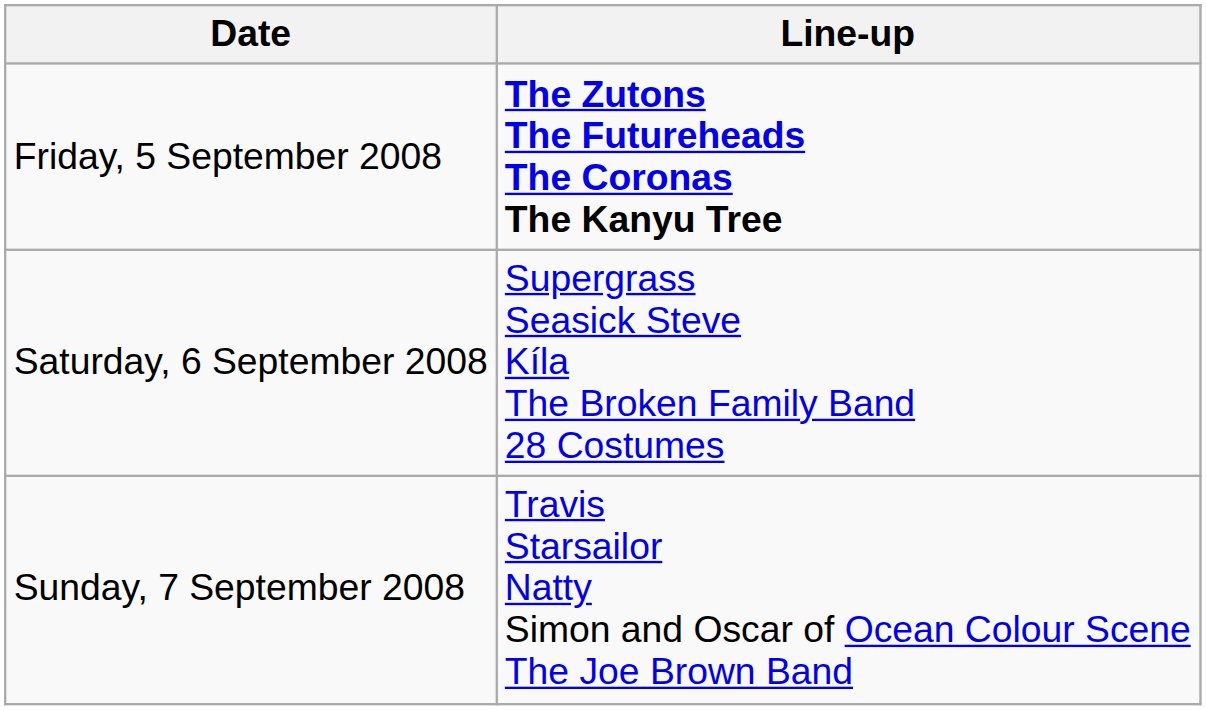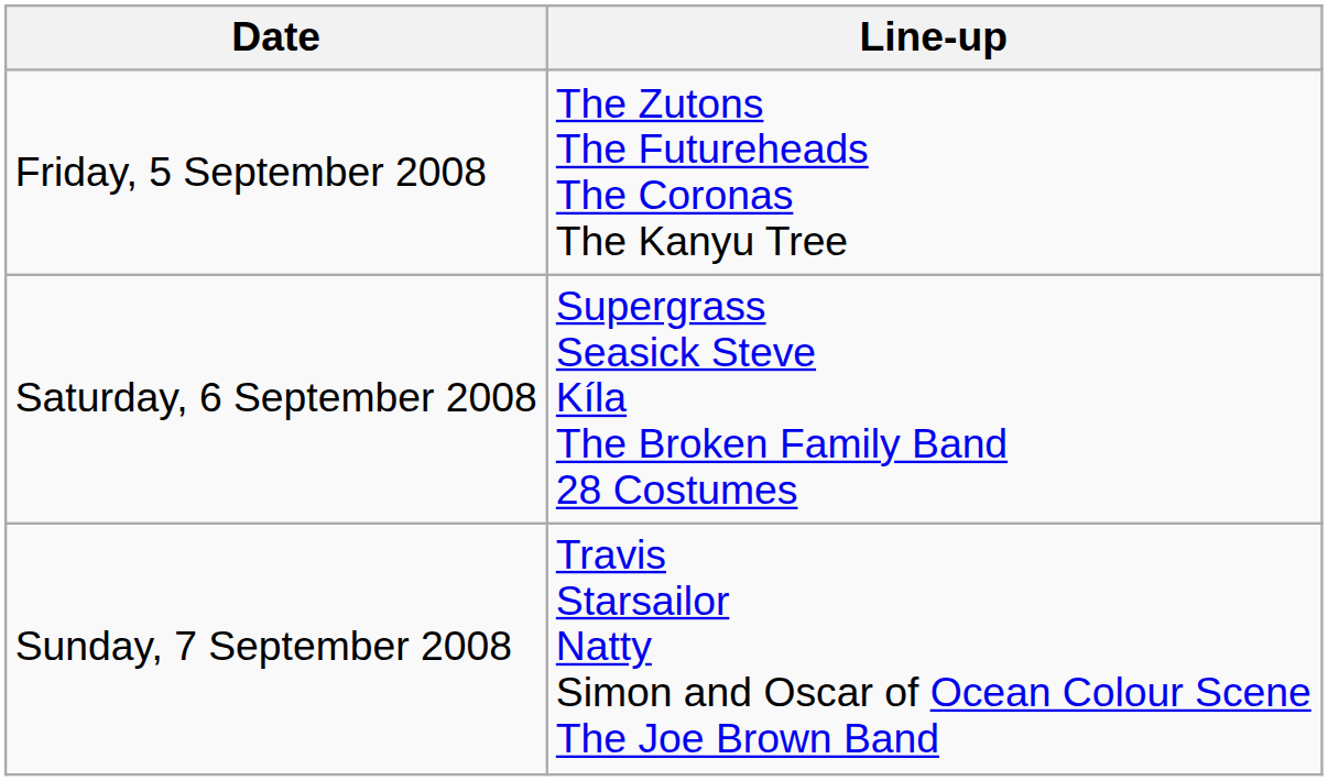Friday, 5 September 2008 | Line‑up: bold -> normal
